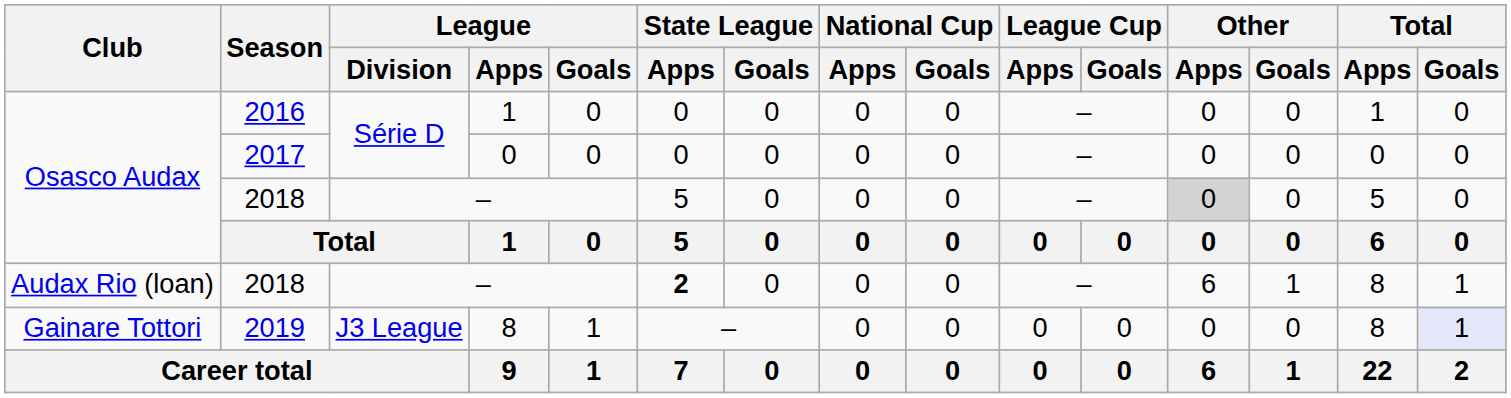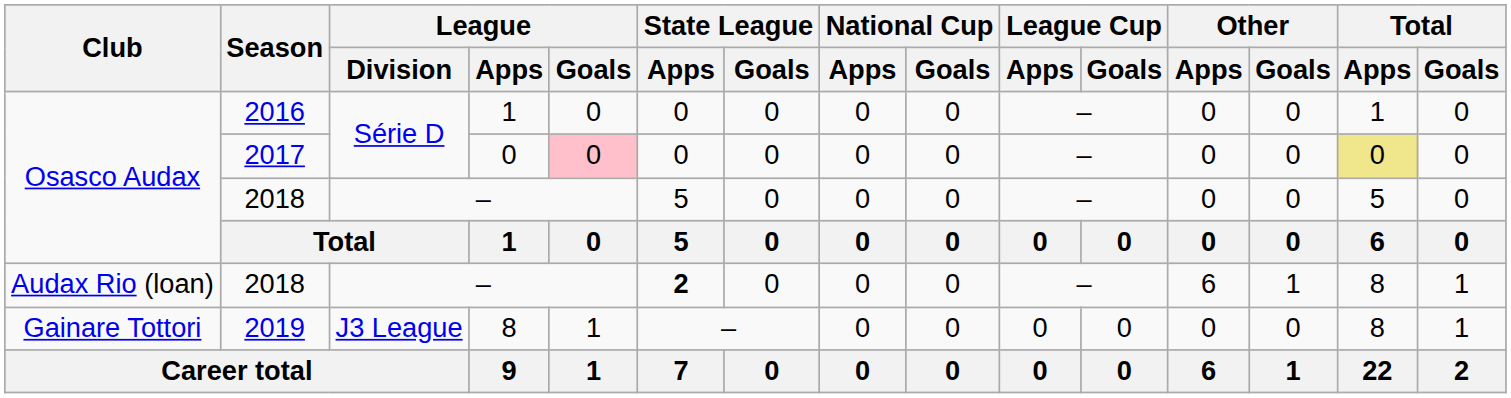2017 | League / Goals: no background -> pink background
2017 | Total / Apps: no background -> khaki background
Osasco Audax / 2018 | Other / Apps: lightgrey background -> no background
2019 | Total / Goals: lavender background -> no background
